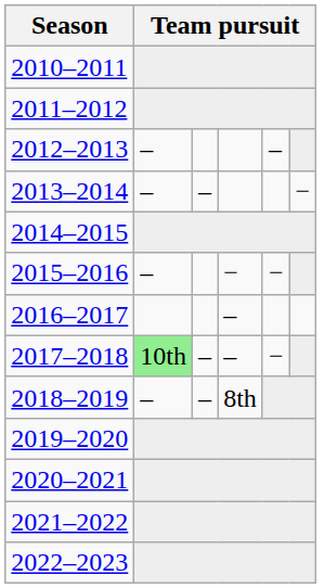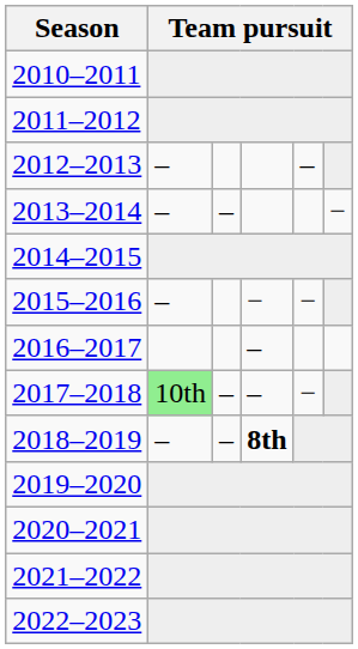2018–2019 | column 4: normal -> bold
